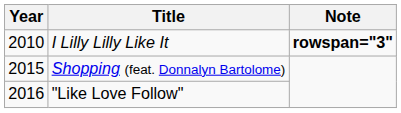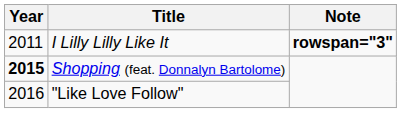I Lilly Lilly Like It | Year: 2010 -> 2011
Shopping (feat. Donnalyn Bartolome) | Year: normal -> bold
